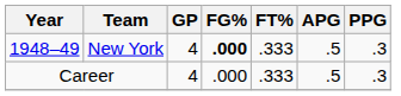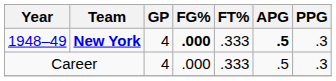1948–49 | Team: normal -> bold
1948–49 | APG: normal -> bold
